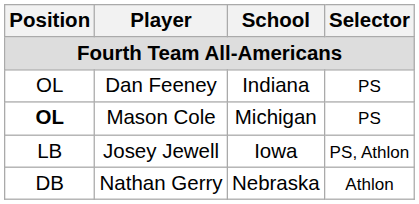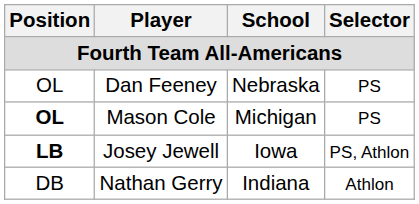Dan Feeney | School: Indiana -> Nebraska
Josey Jewell | Position: normal -> bold
Nathan Gerry | School: Nebraska -> Indiana
